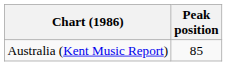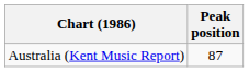Australia (Kent Music Report) | Peak position: 85 -> 87
